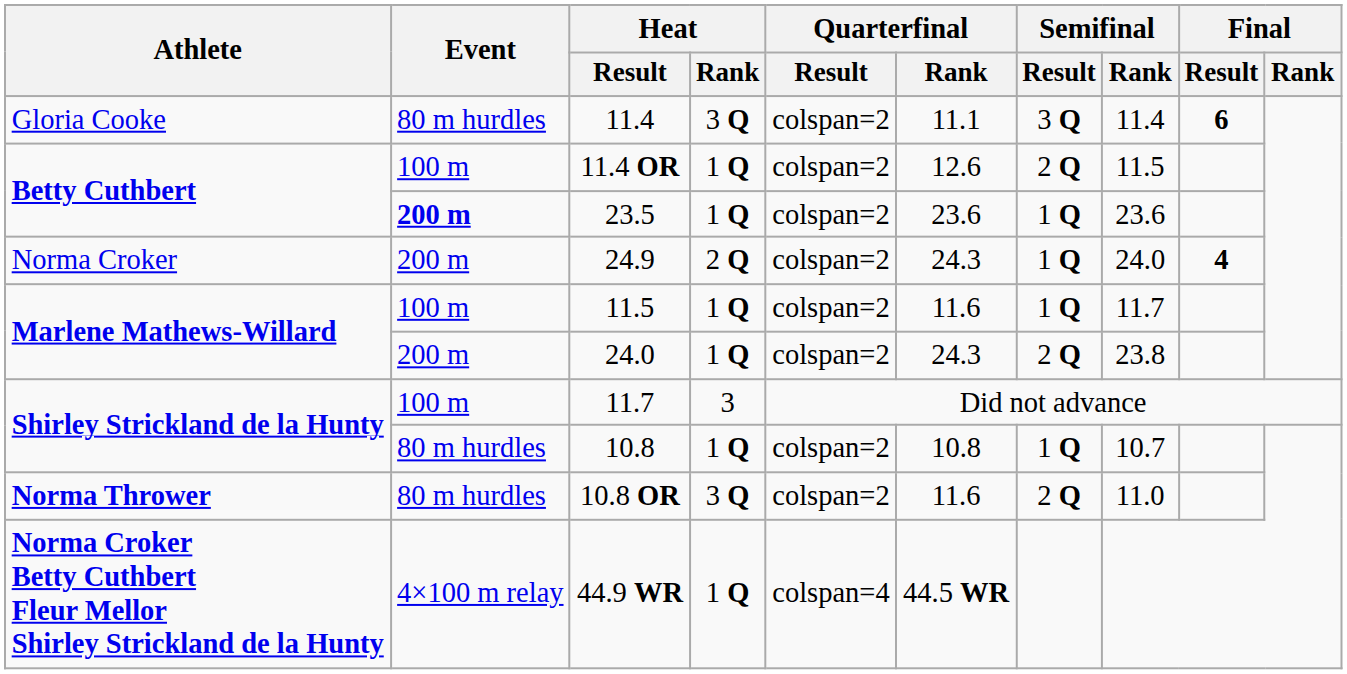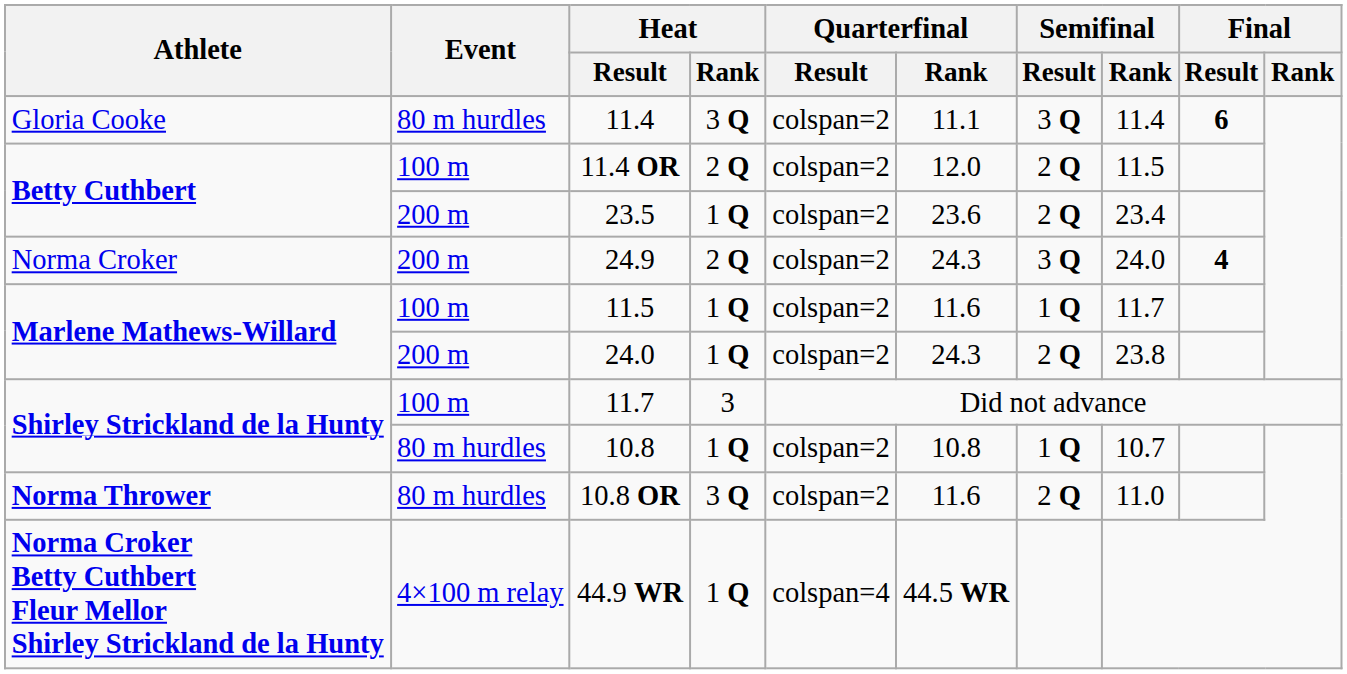11.4 OR | Heat / Rank: 1 Q -> 2 Q
11.4 OR | Quarterfinal / Rank: 12.6 -> 12.0
23.5 | Event: bold -> normal
23.5 | Semifinal / Result: 1 Q -> 2 Q
23.5 | Semifinal / Rank: 23.6 -> 23.4
24.9 | Semifinal / Result: 1 Q -> 3 Q
